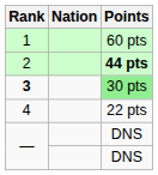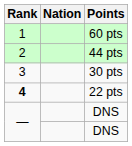2 | Points: bold -> normal
3 | Rank: bold -> normal
3 | Points: lightgreen background -> no background
4 | Rank: normal -> bold
